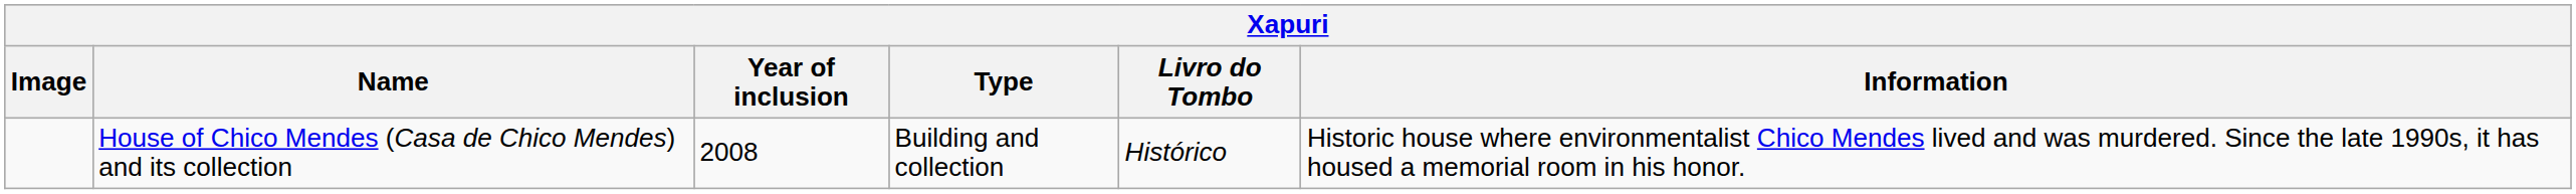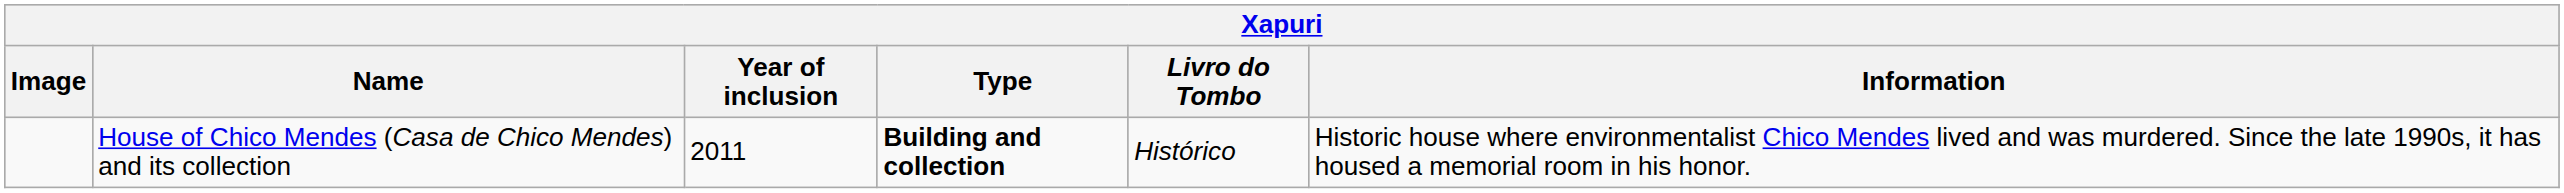row 3 | Year of inclusion: 2008 -> 2011
row 3 | Type: normal -> bold
